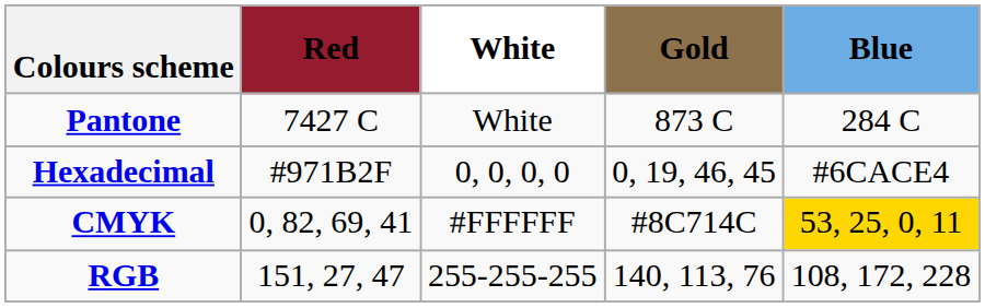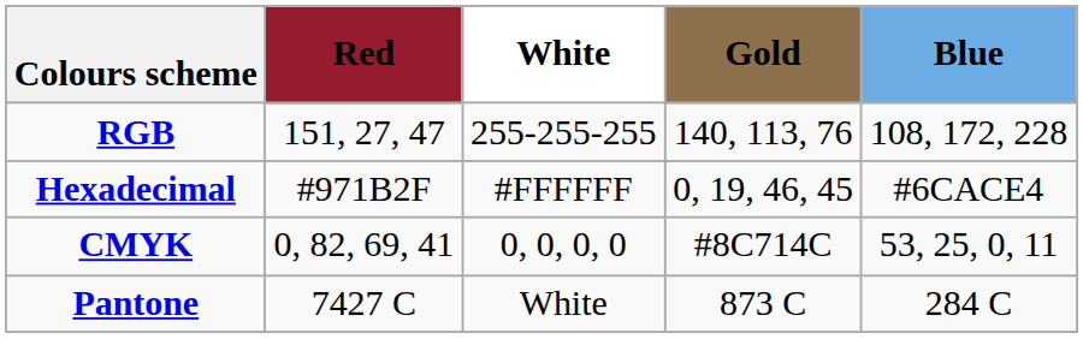rows swapped: RGB <-> Pantone
Hexadecimal | White: 0, 0, 0, 0 -> #FFFFFF
CMYK | White: #FFFFFF -> 0, 0, 0, 0
CMYK | Blue: gold background -> no background
